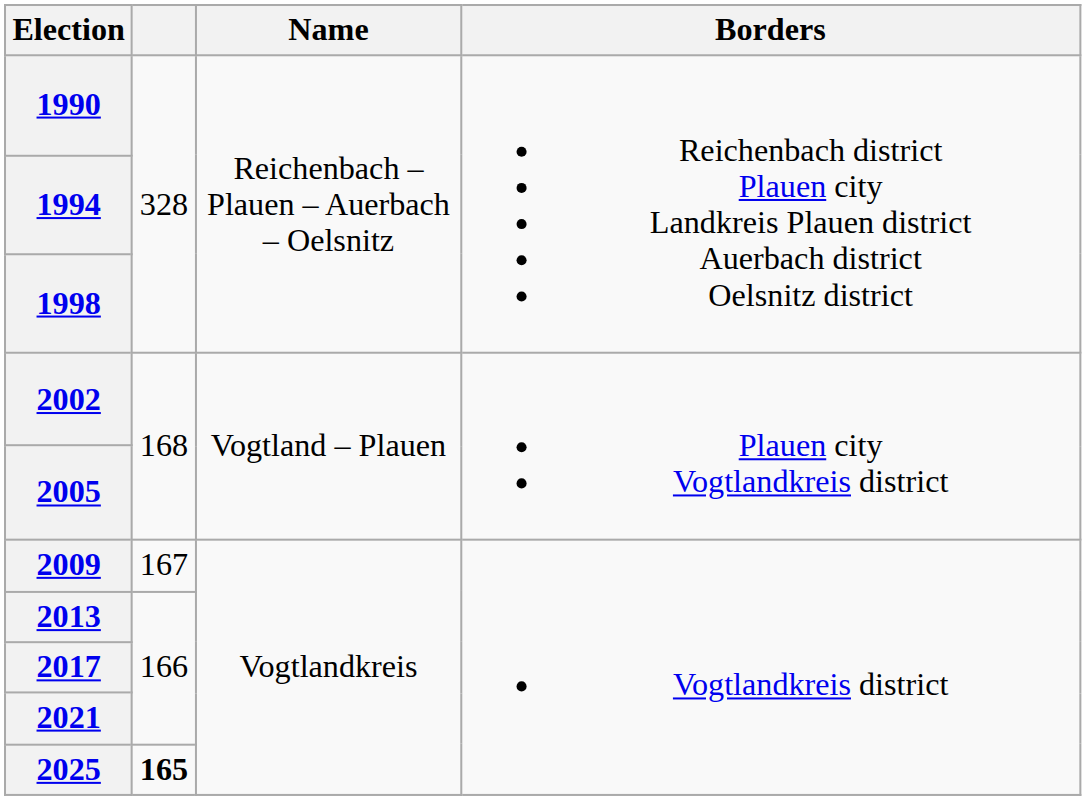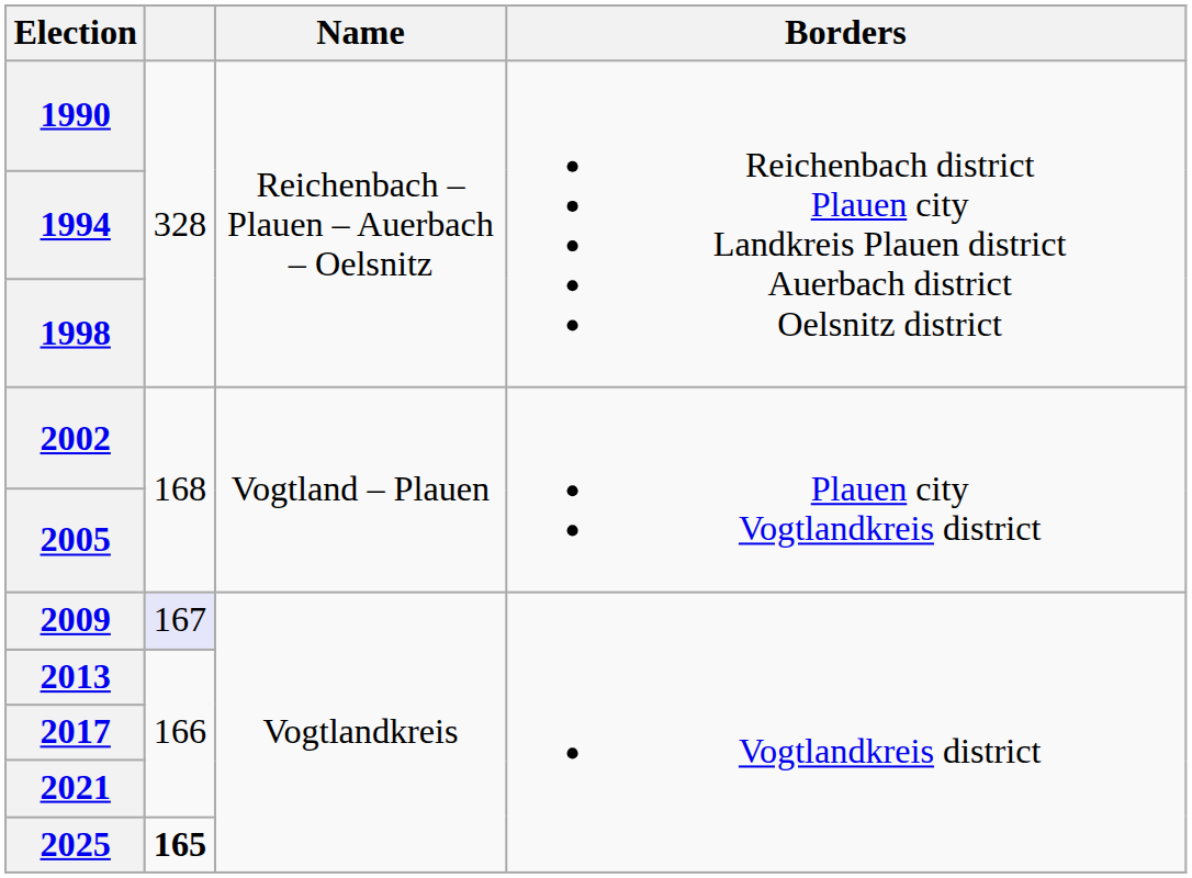2009 | column 2: no background -> lavender background
